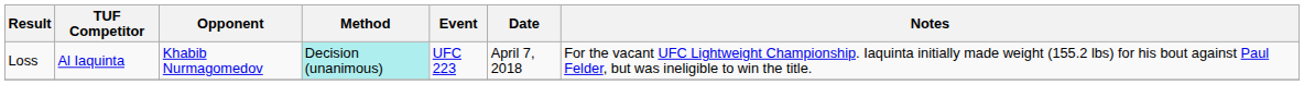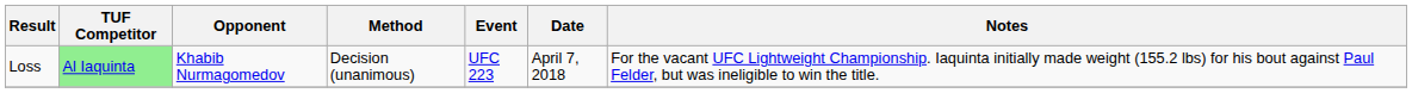Loss | TUF Competitor: no background -> lightgreen background
Loss | Method: paleturquoise background -> no background
